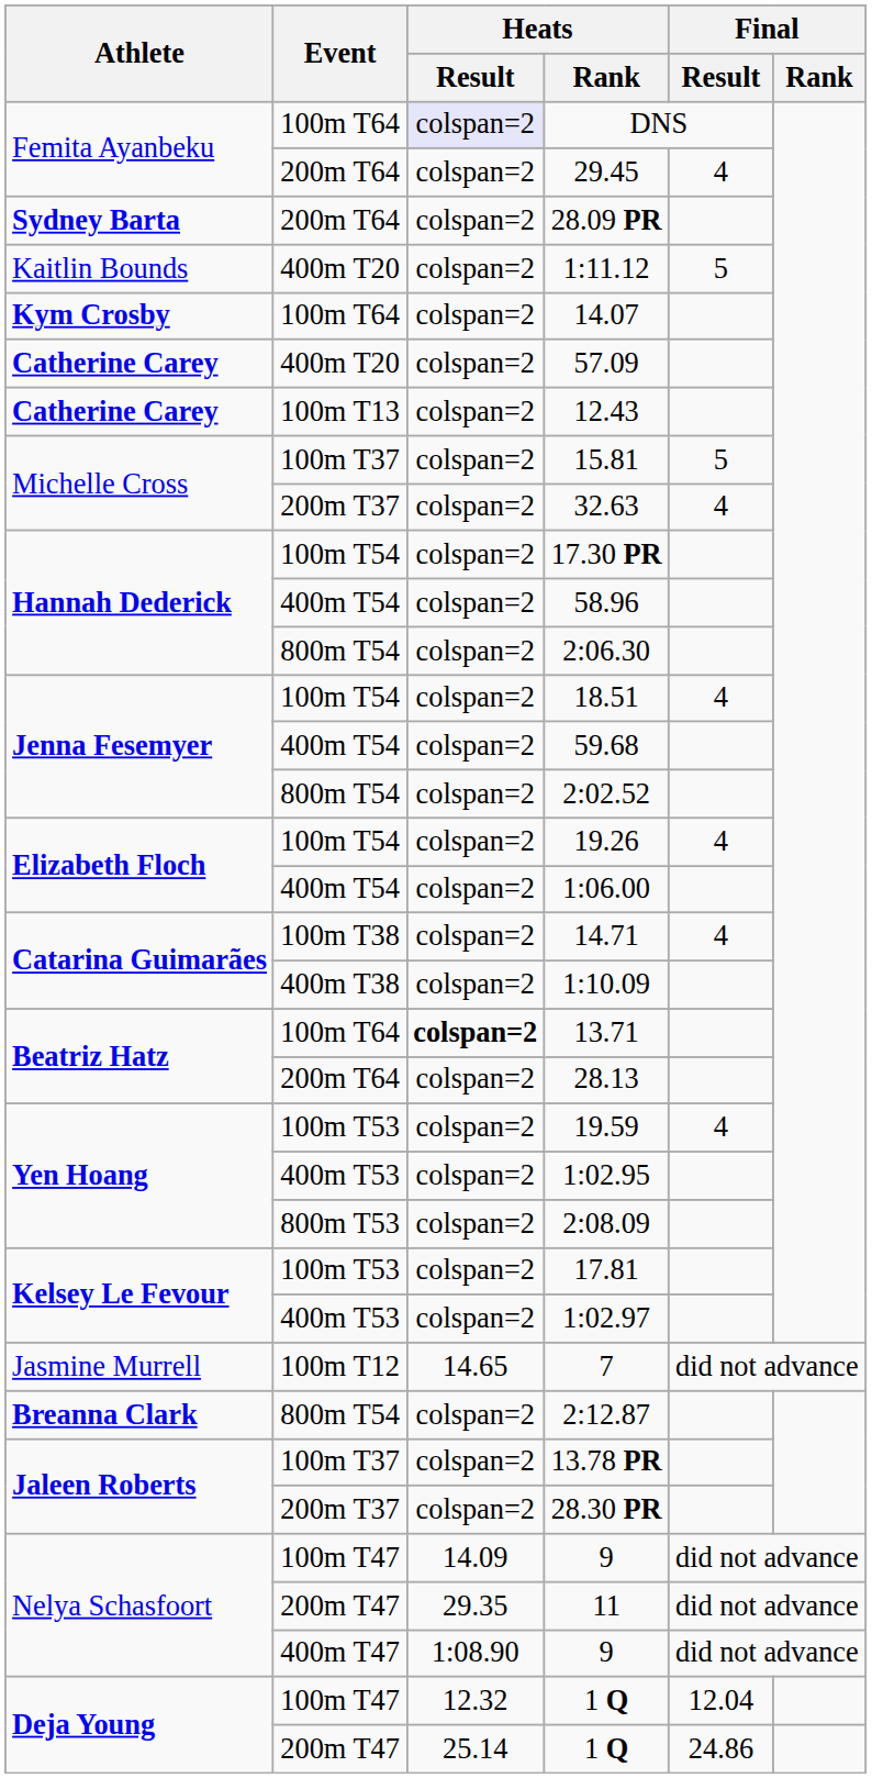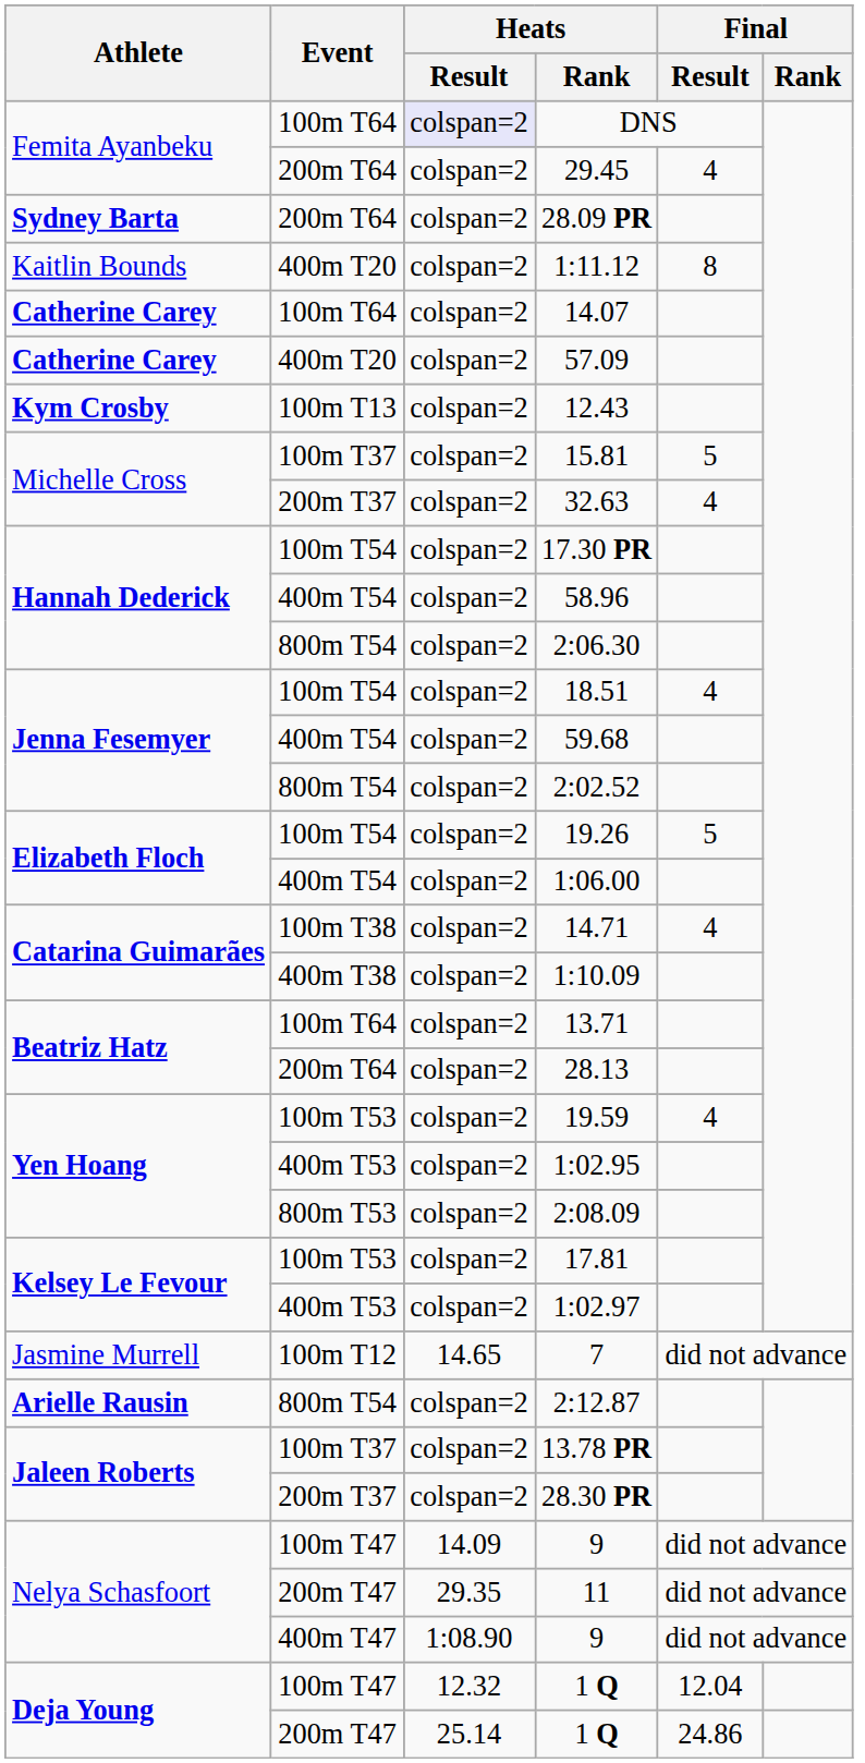1:11.12 | Final / Result: 5 -> 8
14.07 | Athlete: Kym Crosby -> Catherine Carey
12.43 | Athlete: Catherine Carey -> Kym Crosby
19.26 | Final / Result: 4 -> 5
13.71 | Heats / Result: bold -> normal
2:12.87 | Athlete: Breanna Clark -> Arielle Rausin
